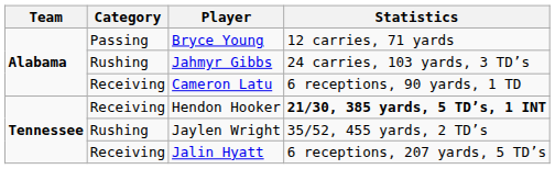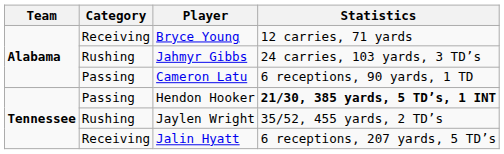Bryce Young | Category: Passing -> Receiving
Cameron Latu | Category: Receiving -> Passing
Hendon Hooker | Category: Receiving -> Passing
